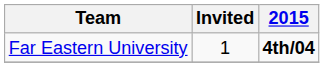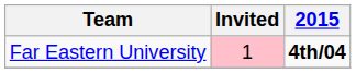Far Eastern University | Invited: no background -> pink background
